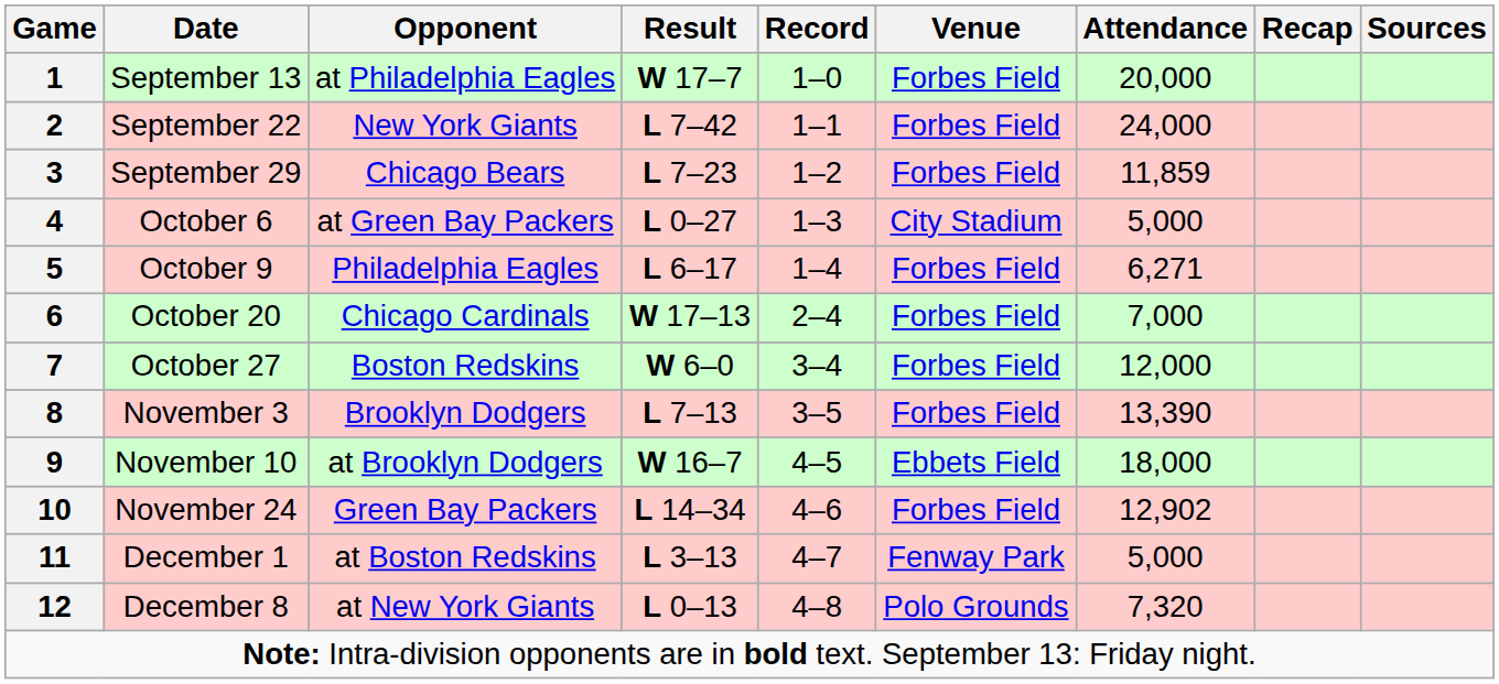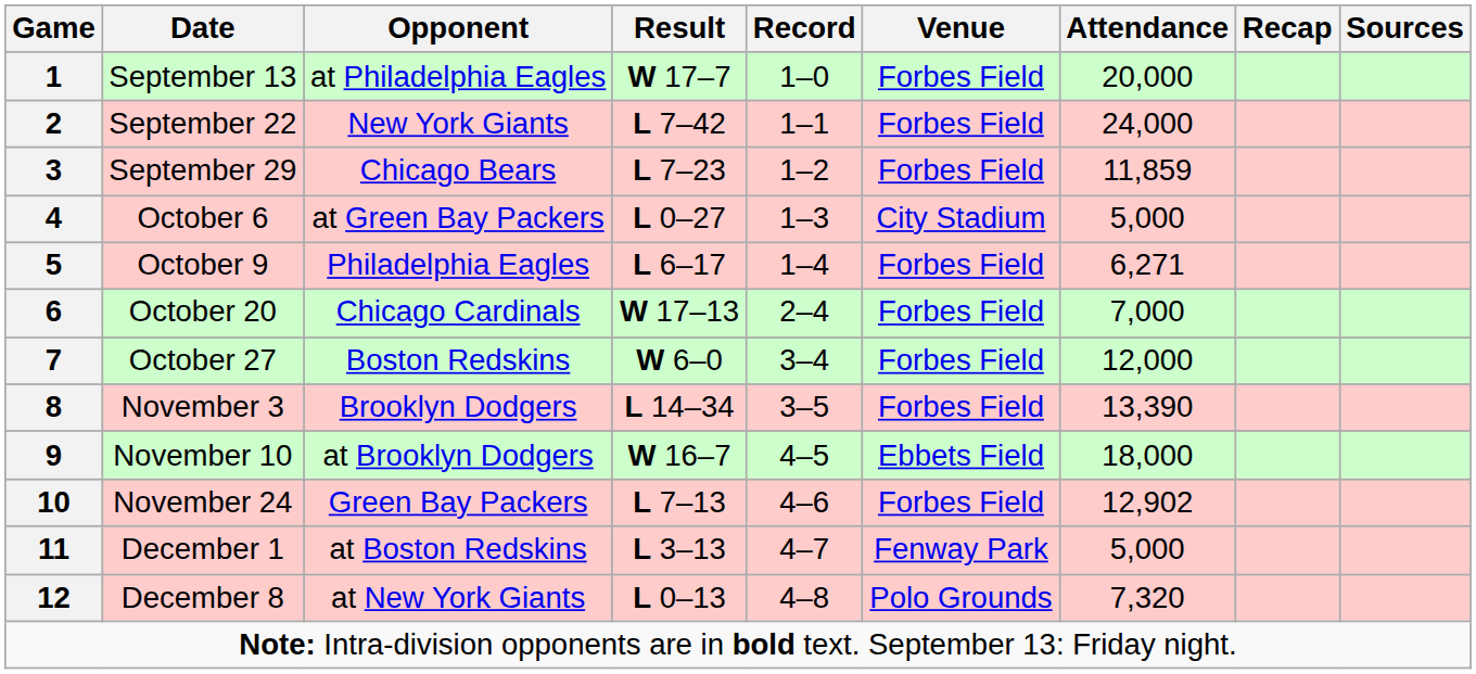8 | Result: L 7–13 -> L 14–34
10 | Result: L 14–34 -> L 7–13
